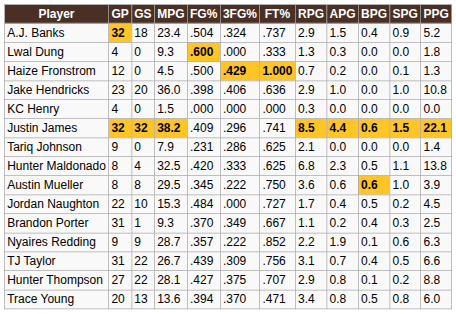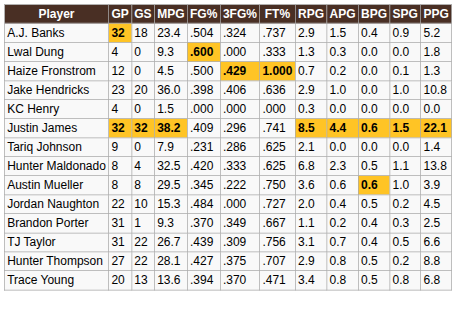Jordan Naughton | RPG: 1.7 -> 2.0
- row: Nyaires Redding | 9 | 9 | 28.7 | .357 | .222 | .852 | 2.2 | 1.9 | 0.1 | 0.6 | 6.3
Hunter Thompson | BPG: 0.1 -> 0.5
Trace Young | PPG: 6.0 -> 6.8
